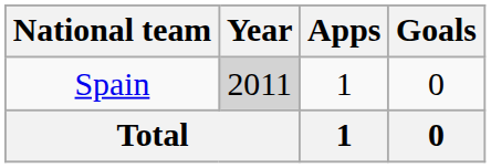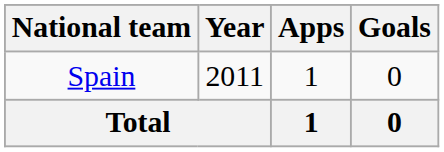Spain | Year: lightgrey background -> no background
